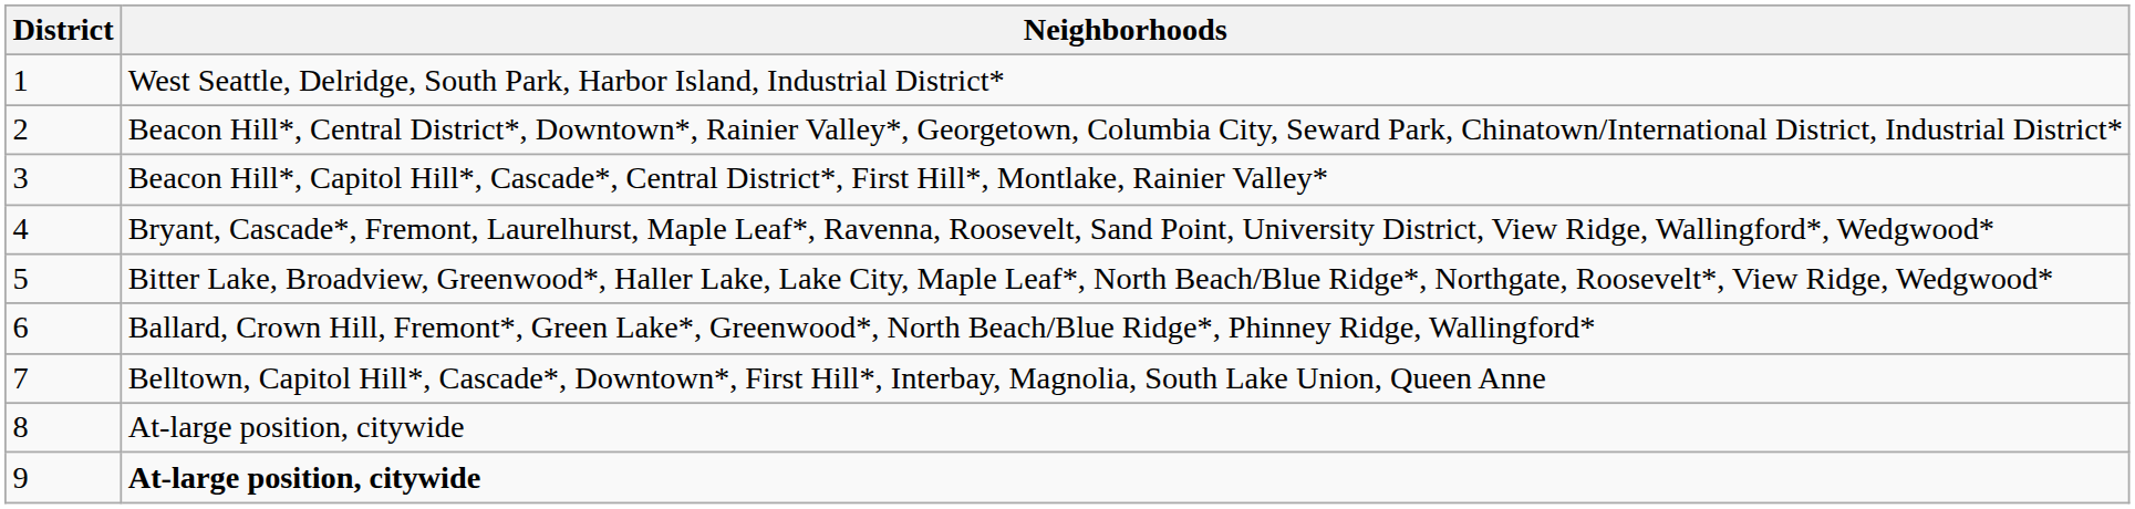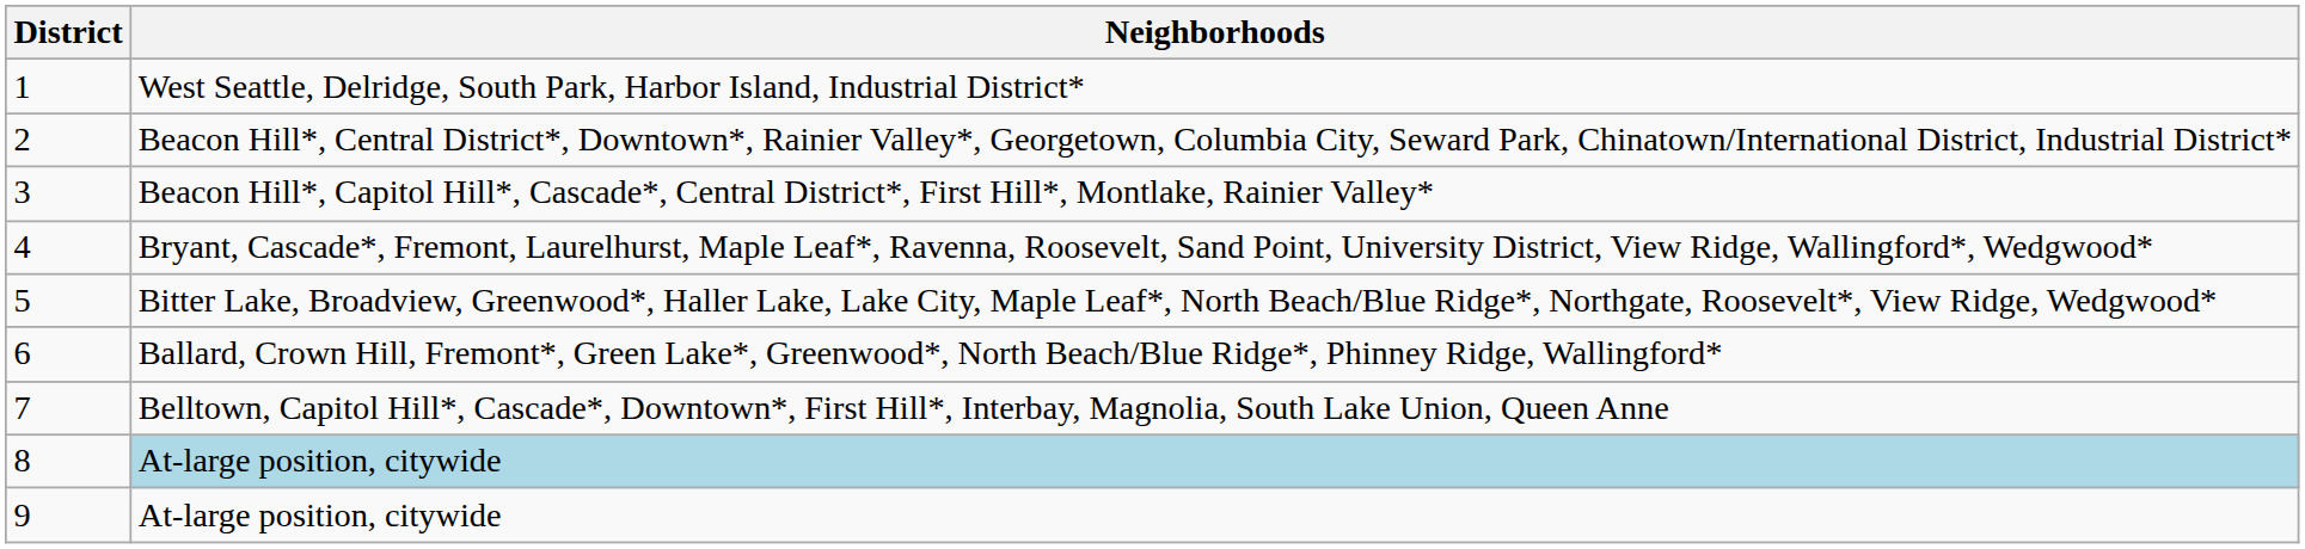8 | Neighborhoods: no background -> lightblue background
9 | Neighborhoods: bold -> normal
